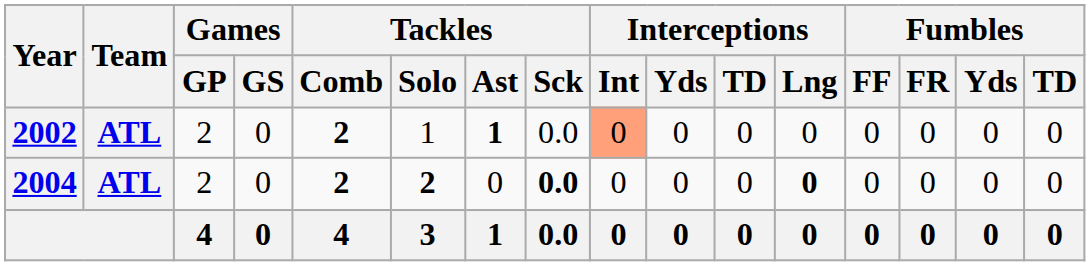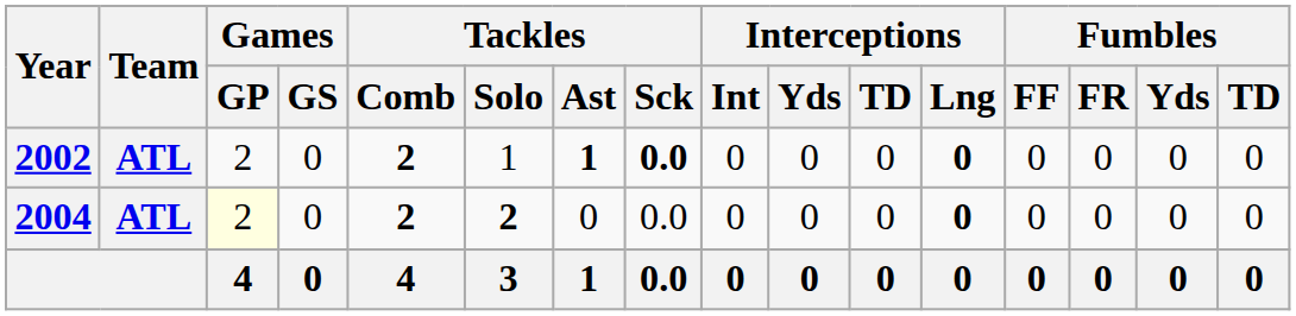2002 | Tackles / Sck: normal -> bold
2002 | Interceptions / Int: lightsalmon background -> no background
2002 | Interceptions / Lng: normal -> bold
2004 | Games / GP: no background -> lightyellow background
2004 | Tackles / Sck: bold -> normal
